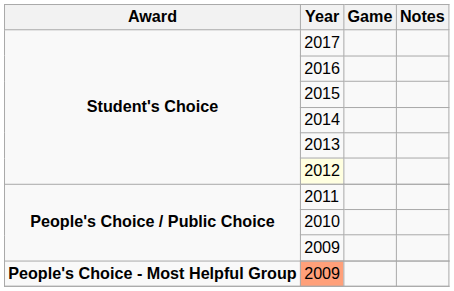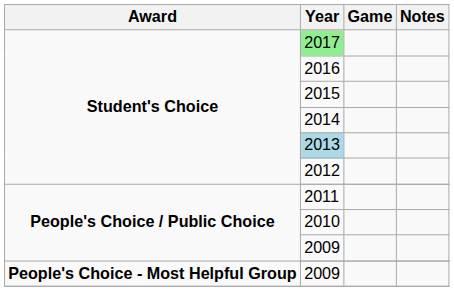2017 | Year: no background -> lightgreen background
2013 | Year: no background -> lightblue background
2012 | Year: lightyellow background -> no background
People's Choice - Most Helpful Group / 2009 | Year: lightsalmon background -> no background
